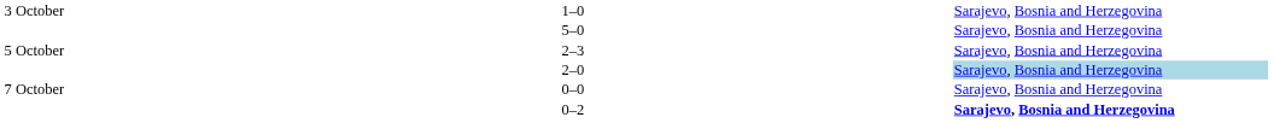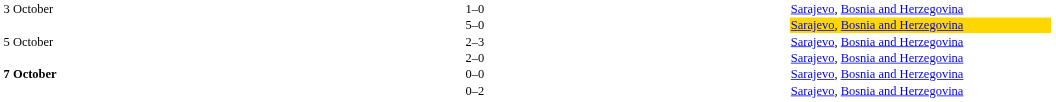5–0 | column 3: no background -> gold background
2–0 | column 3: lightblue background -> no background
0–0 | column 1: normal -> bold
0–2 | column 3: bold -> normal
